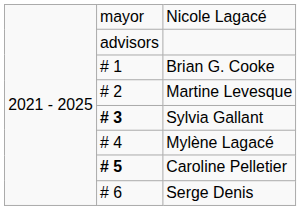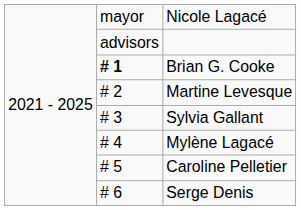Brian G. Cooke | column 2: normal -> bold
Sylvia Gallant | column 2: bold -> normal
Caroline Pelletier | column 2: bold -> normal
